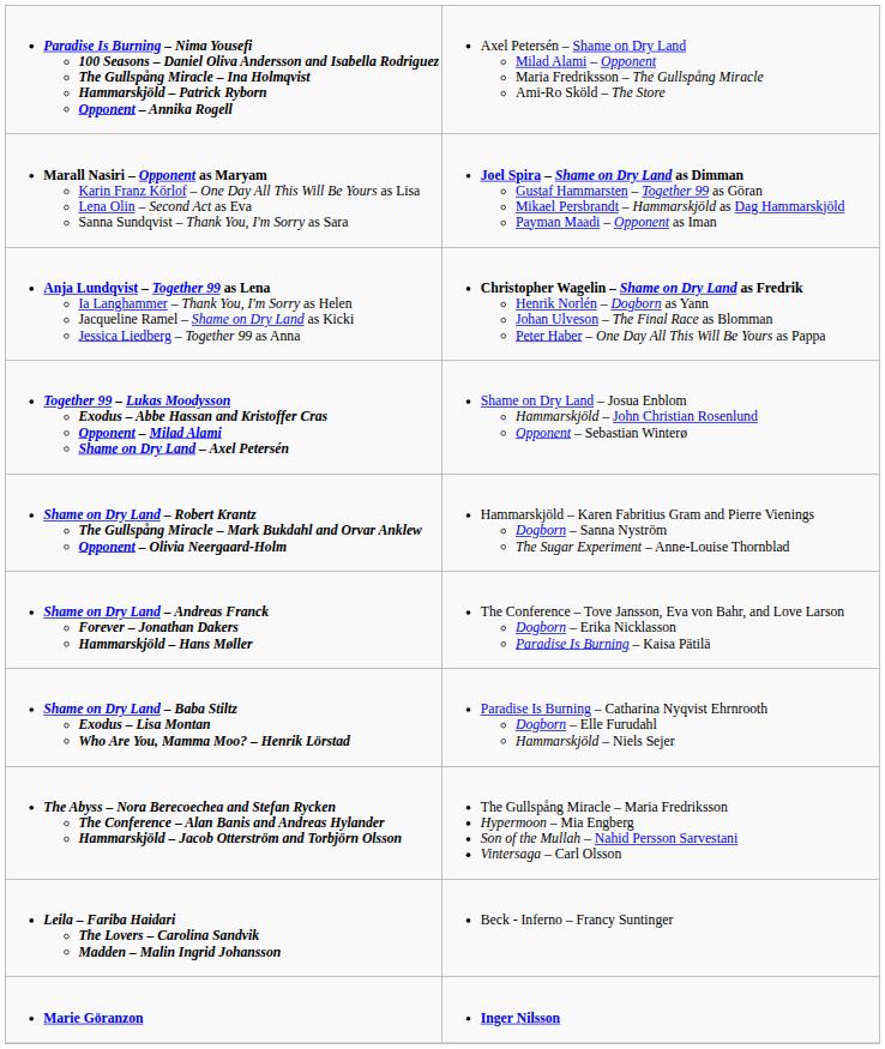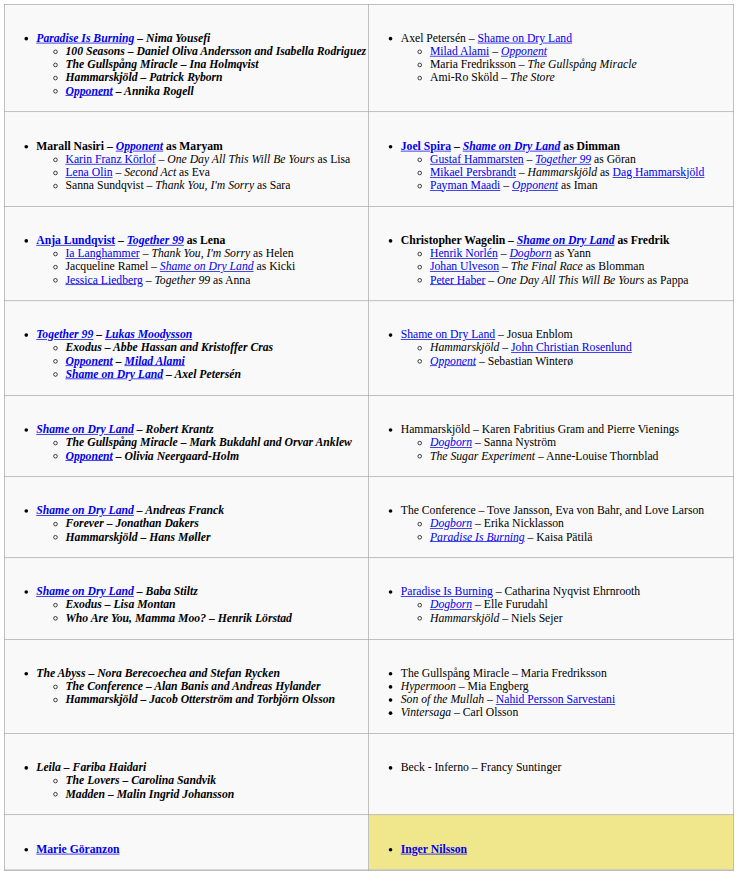Marie Göranzon | column 2: no background -> khaki background
